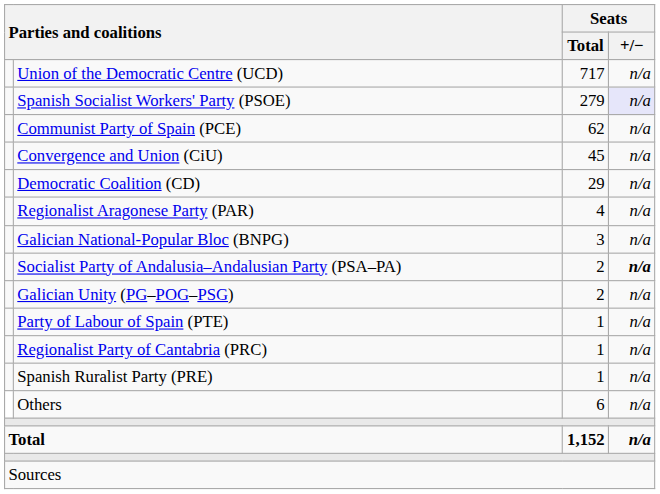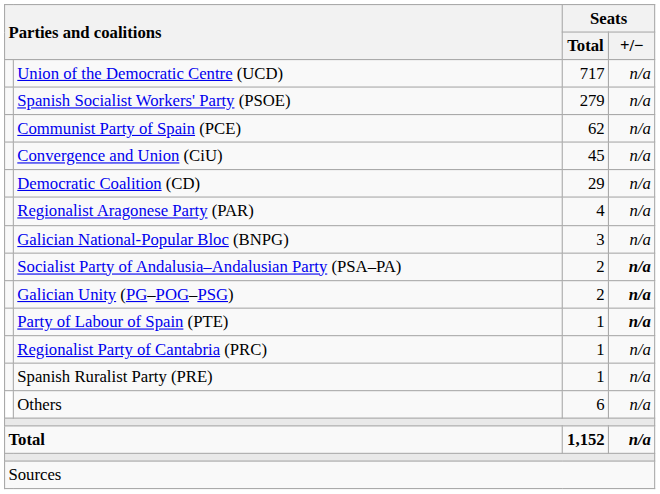Spanish Socialist Workers' Party (PSOE) | Seats / +/−: lavender background -> no background
Galician Unity (PG–POG–PSG) | Seats / +/−: normal -> bold
Party of Labour of Spain (PTE) | Seats / +/−: normal -> bold
